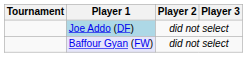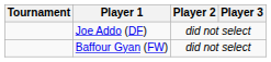Joe Addo (DF) | Player 1: lightblue background -> no background
Baffour Gyan (FW) | Player 1: lavender background -> no background
